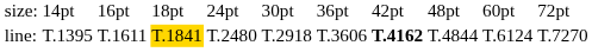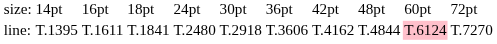line: | column 4: gold background -> no background
line: | column 8: bold -> normal
line: | column 10: no background -> pink background
